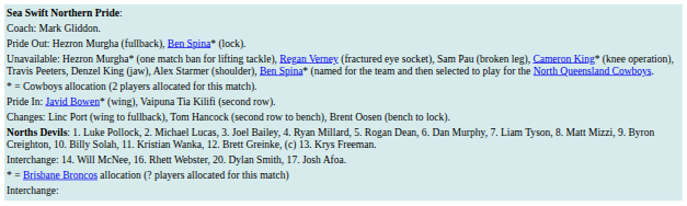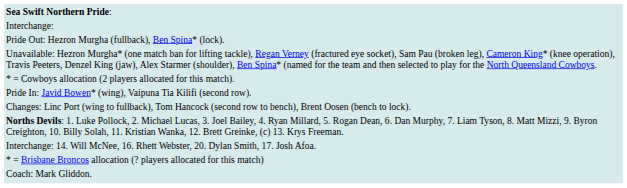row 2 | column 1: Coach: Mark Gliddon. -> Interchange:
row 11 | column 1: Interchange: -> Coach: Mark Gliddon.
